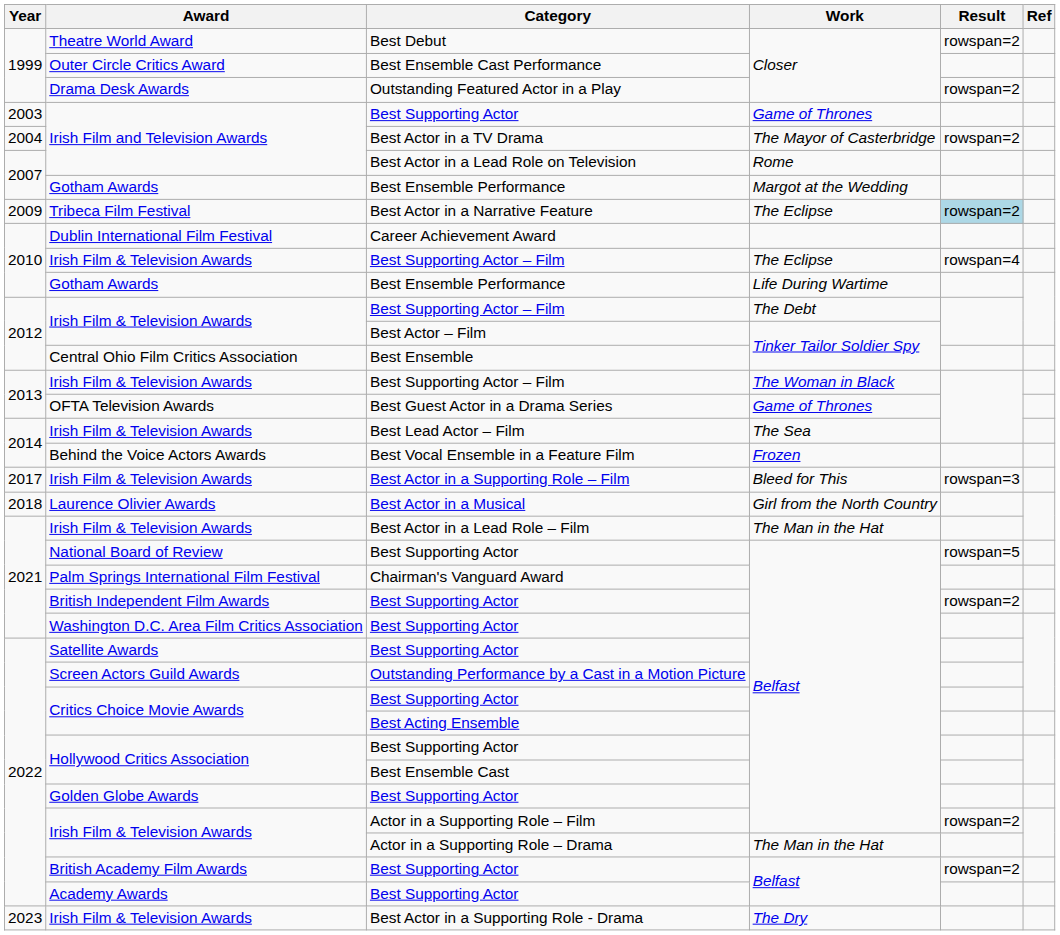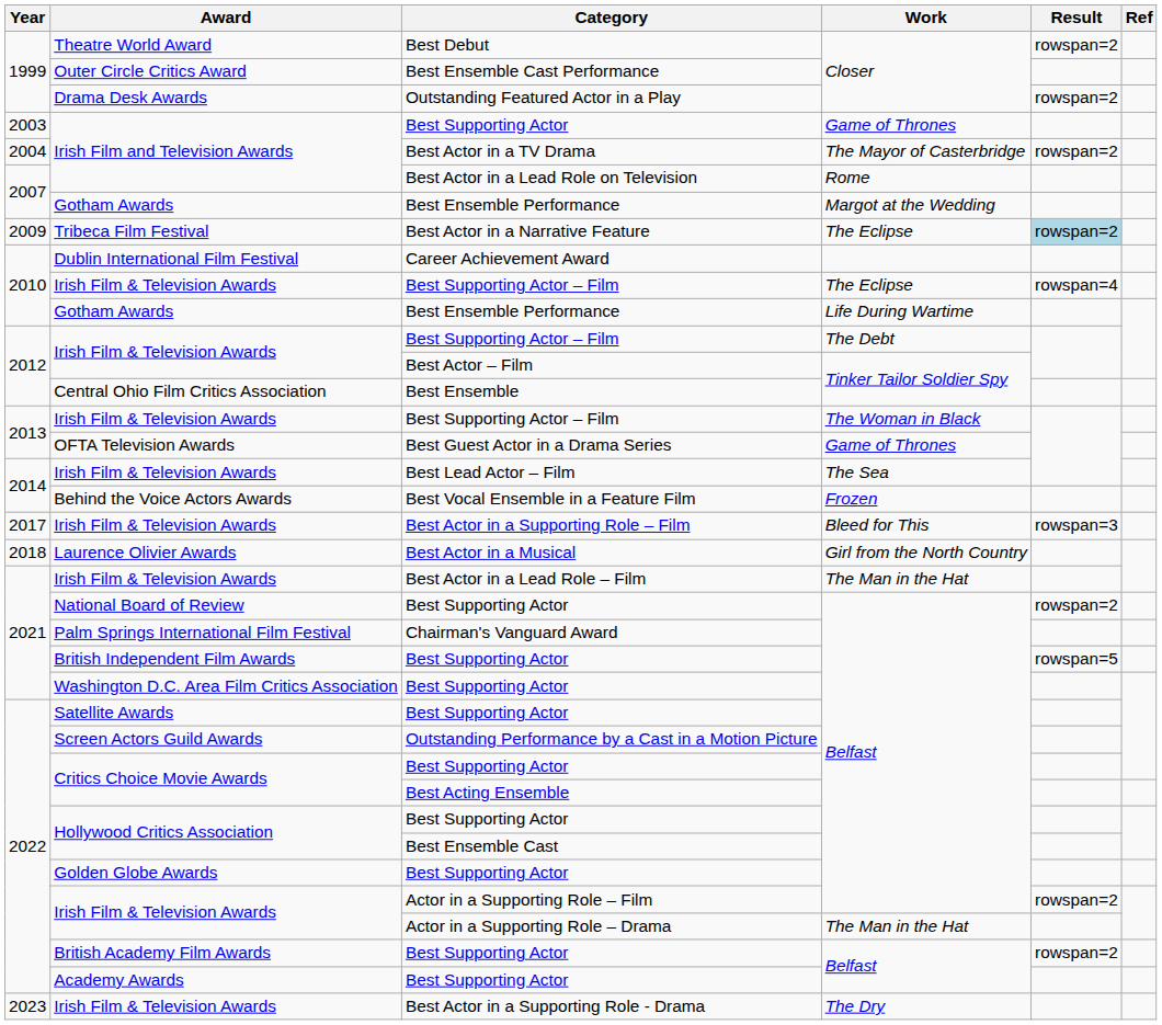National Board of Review / Best Supporting Actor | Result: rowspan=5 -> rowspan=2
British Independent Film Awards / Best Supporting Actor | Result: rowspan=2 -> rowspan=5
